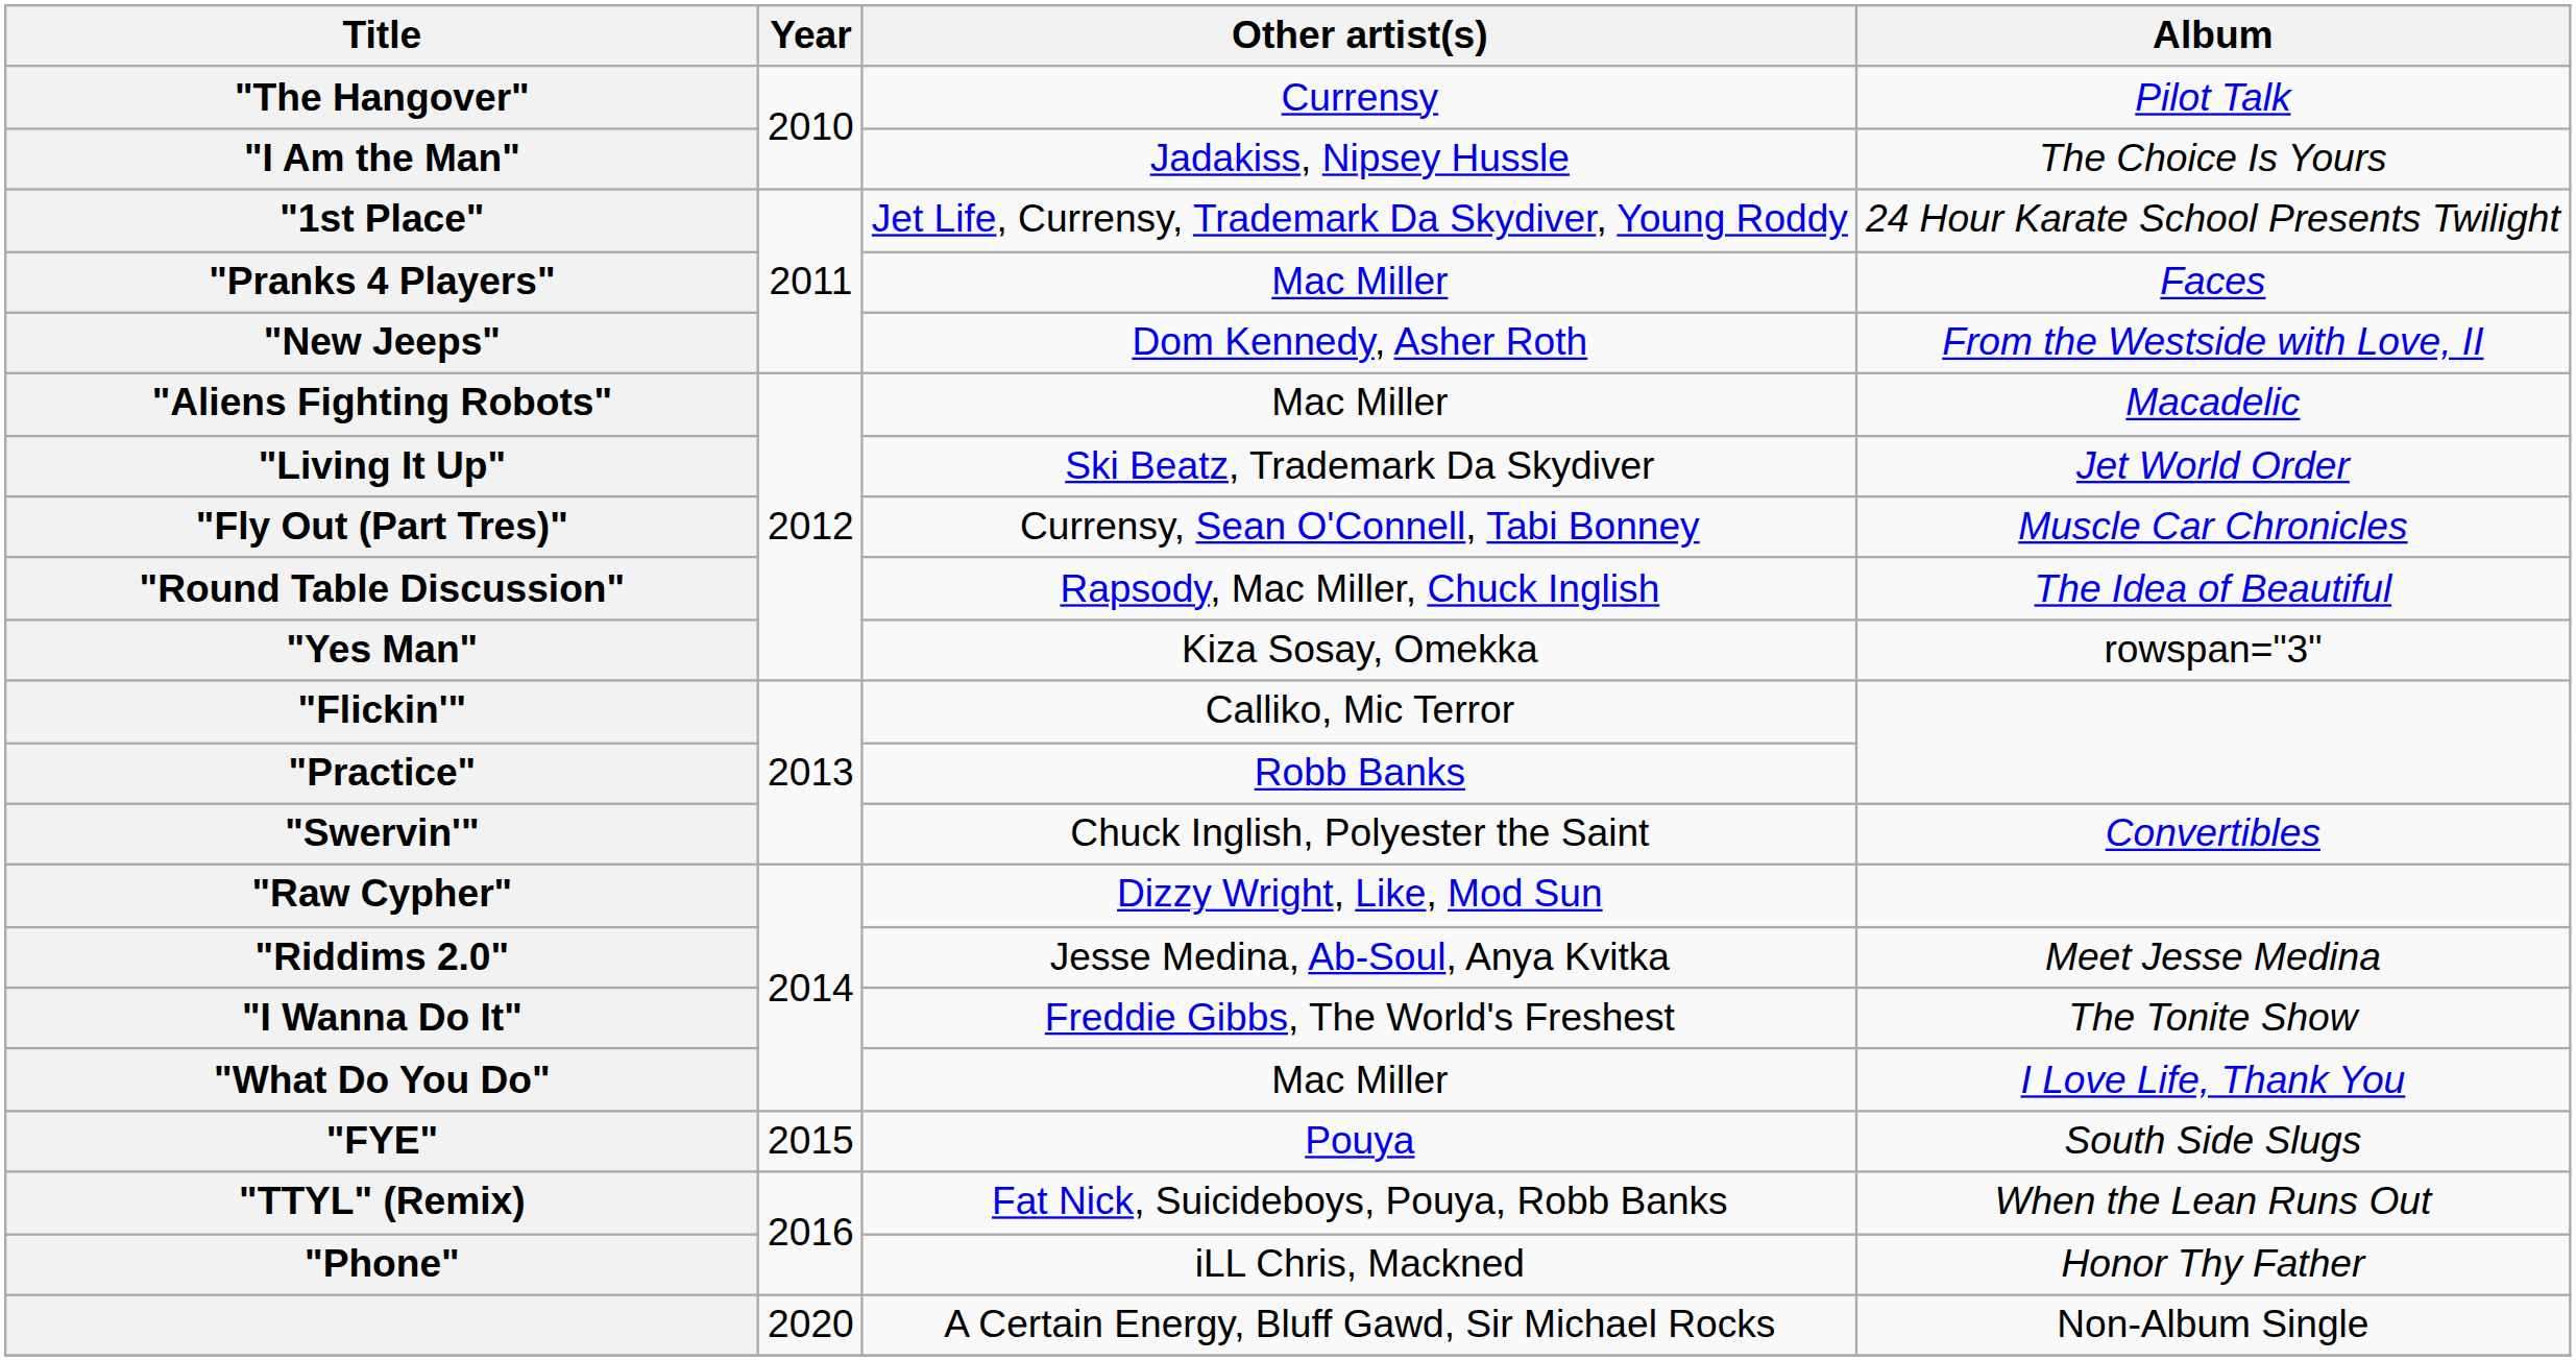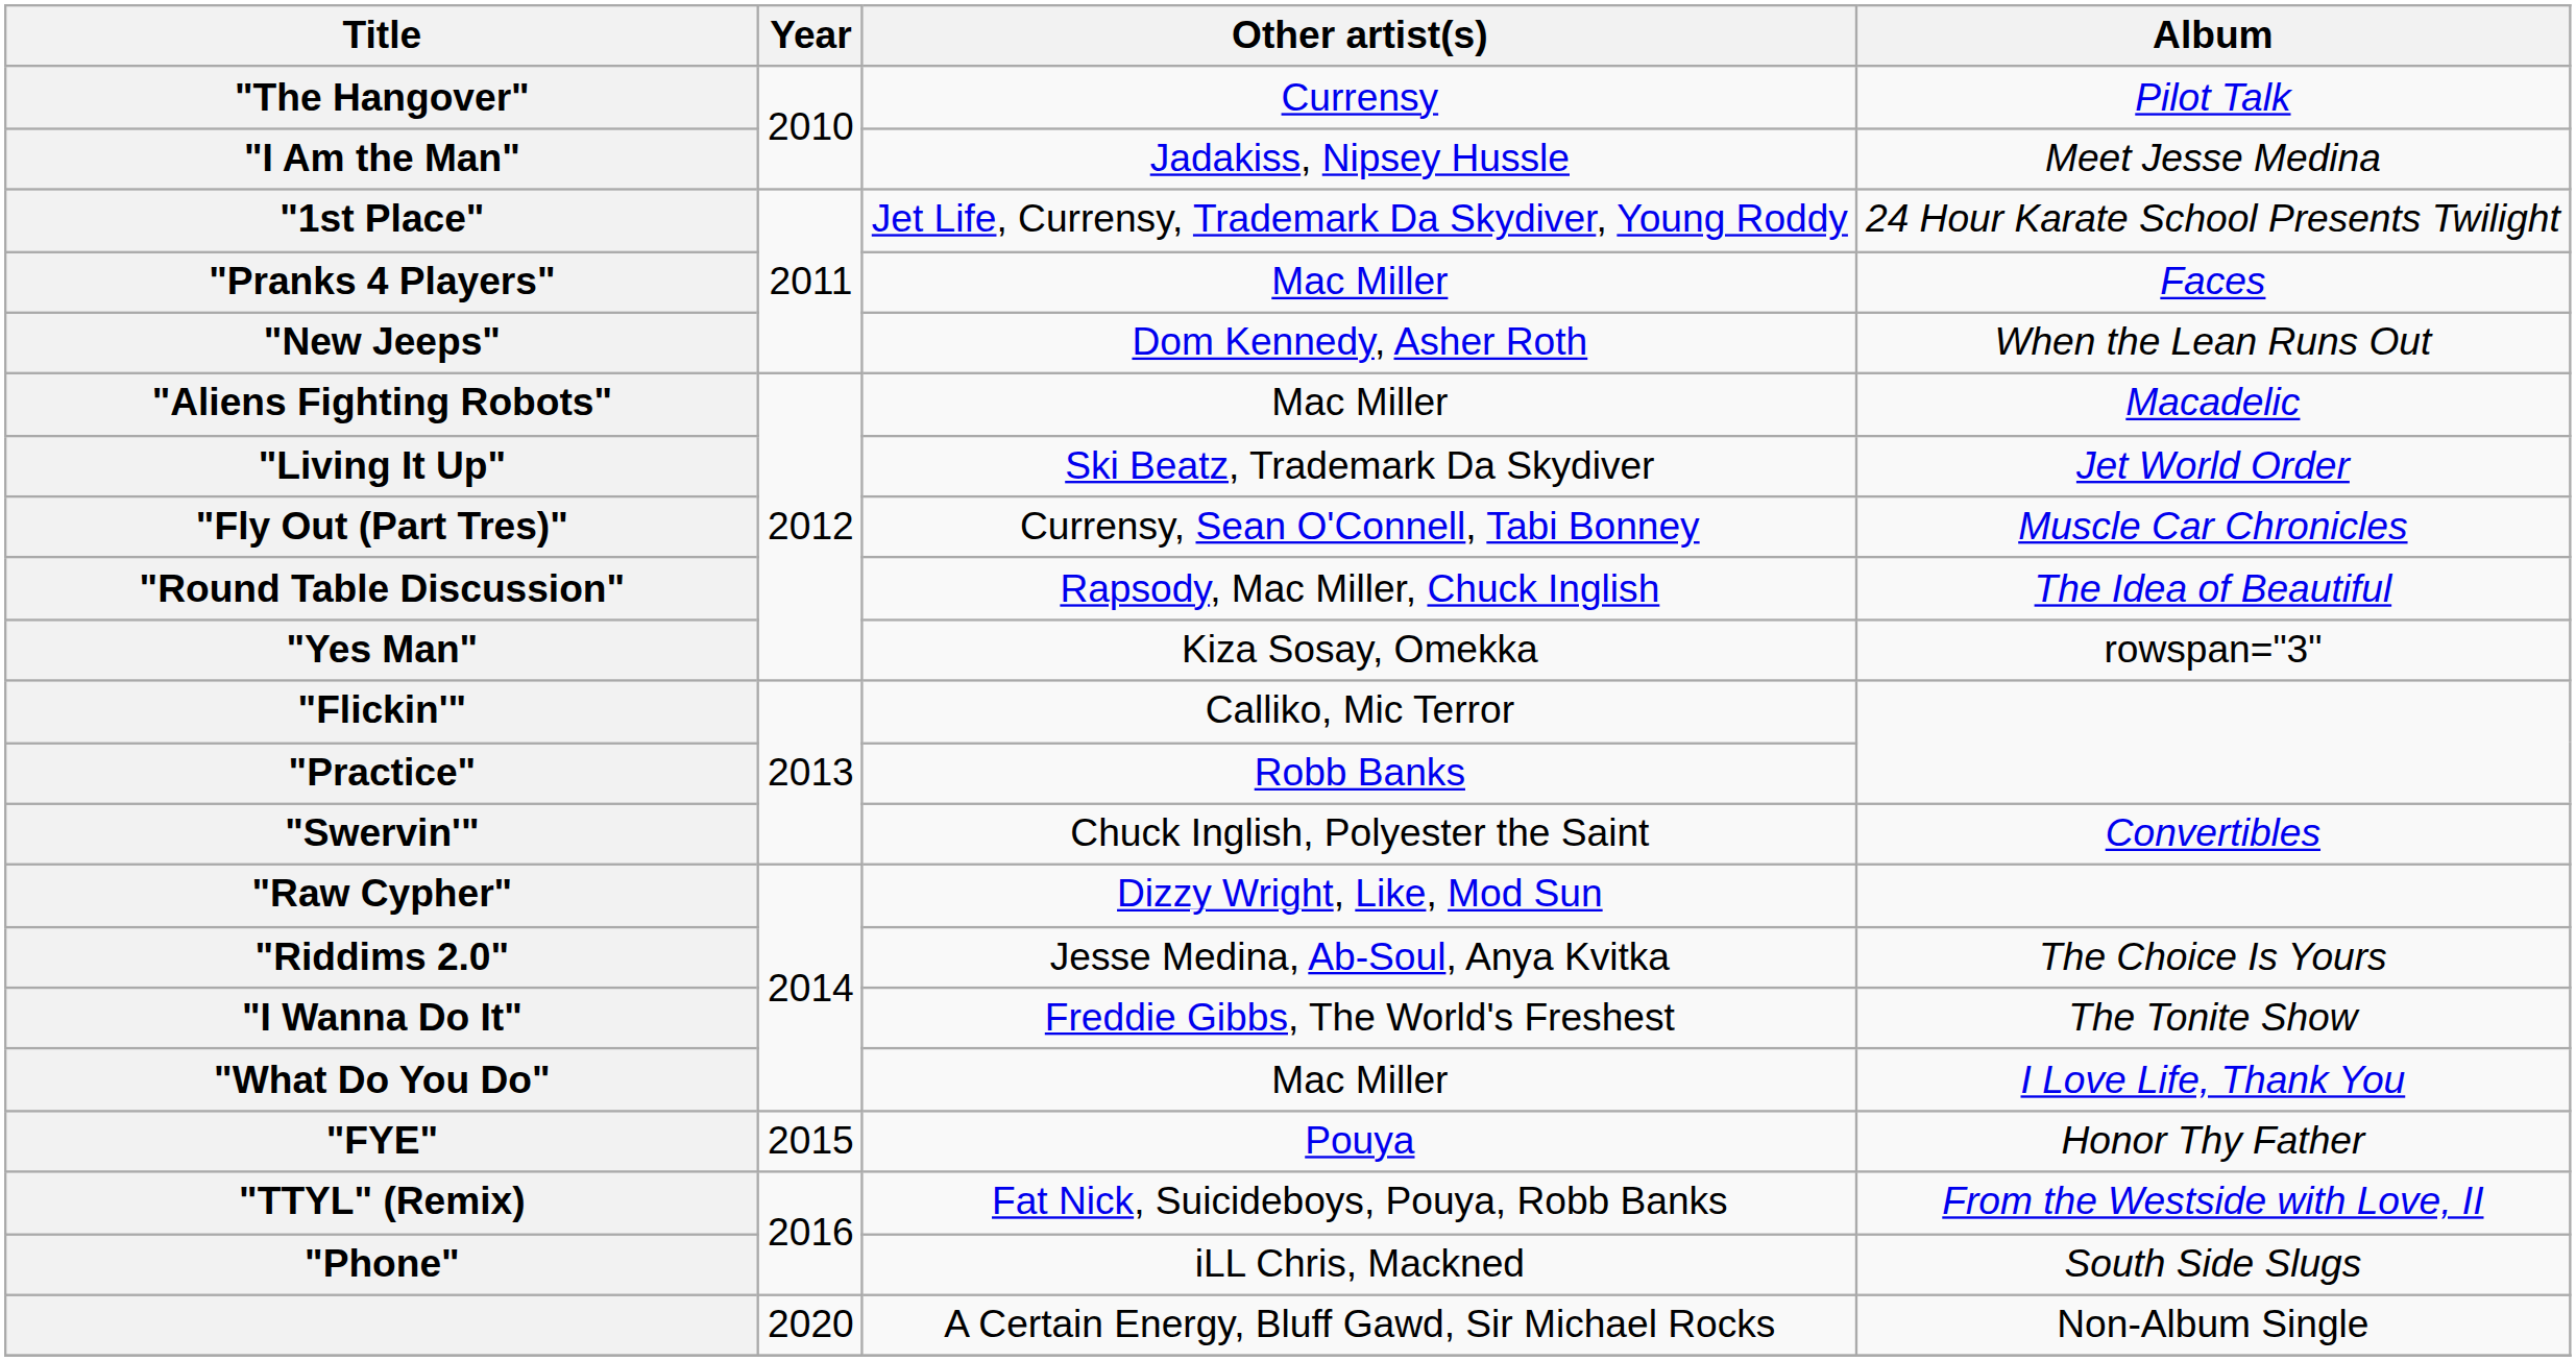"I Am the Man" | Album: The Choice Is Yours -> Meet Jesse Medina
"New Jeeps" | Album: From the Westside with Love, II -> When the Lean Runs Out
"Riddims 2.0" | Album: Meet Jesse Medina -> The Choice Is Yours
"FYE" | Album: South Side Slugs -> Honor Thy Father
"TTYL" (Remix) | Album: When the Lean Runs Out -> From the Westside with Love, II
"Phone" | Album: Honor Thy Father -> South Side Slugs
